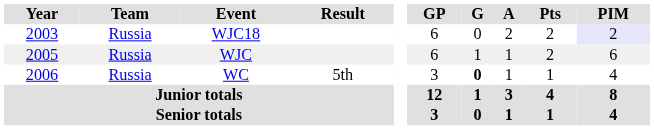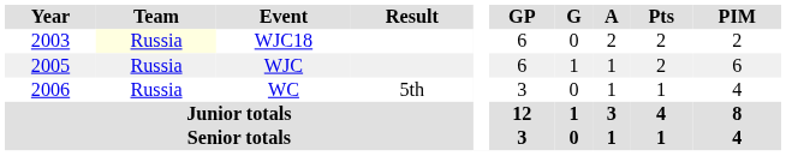WJC18 | Team: no background -> lightyellow background
WJC18 | PIM: lavender background -> no background
WC | G: bold -> normal
